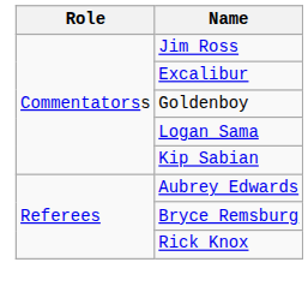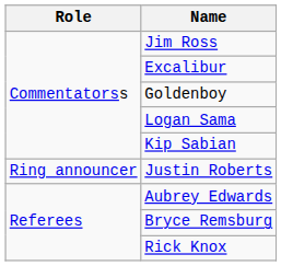+ row: Ring announcer | Justin Roberts
